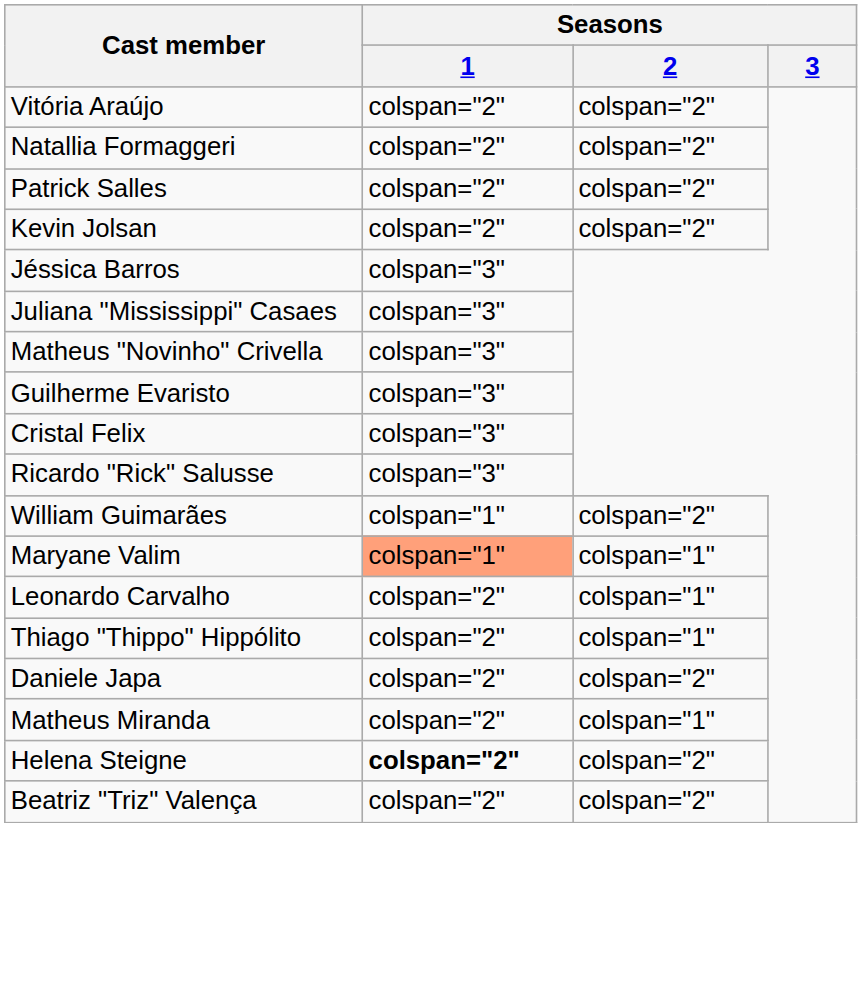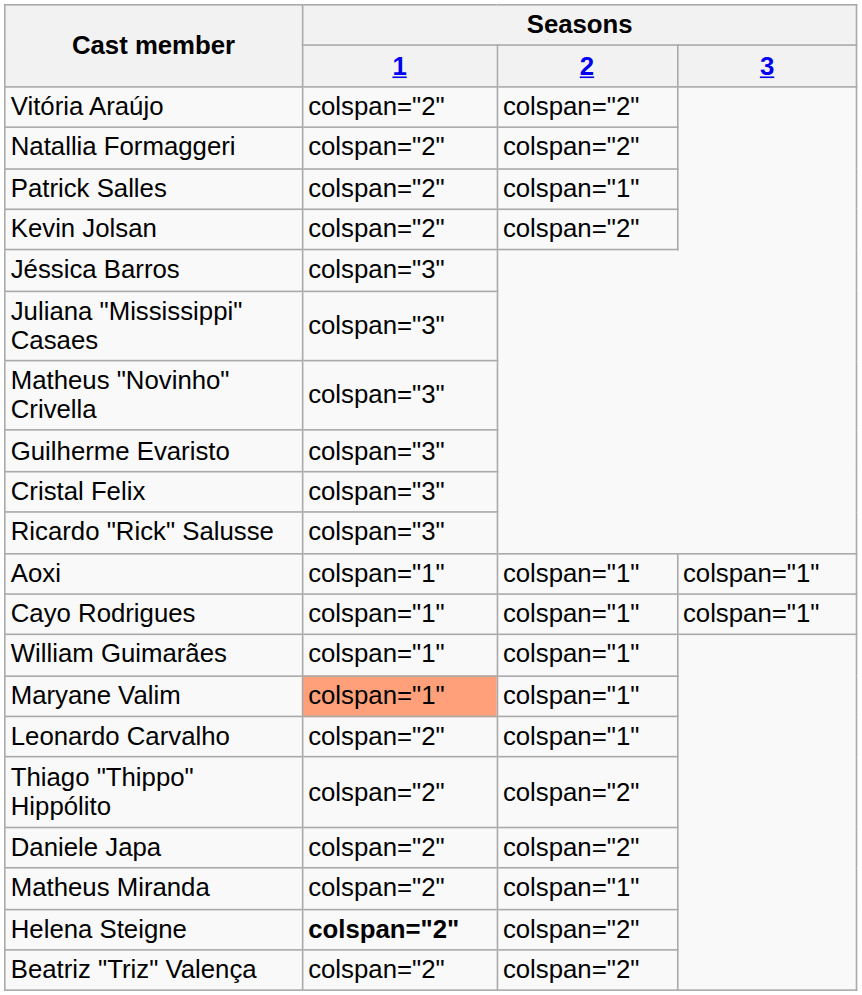Patrick Salles | Seasons / 2: colspan="2" -> colspan="1"
+ row: Aoxi | colspan="1" | colspan="1" | colspan="1"
+ row: Cayo Rodrigues | colspan="1" | colspan="1" | colspan="1"
William Guimarães | Seasons / 2: colspan="2" -> colspan="1"
Thiago "Thippo" Hippólito | Seasons / 2: colspan="1" -> colspan="2"
